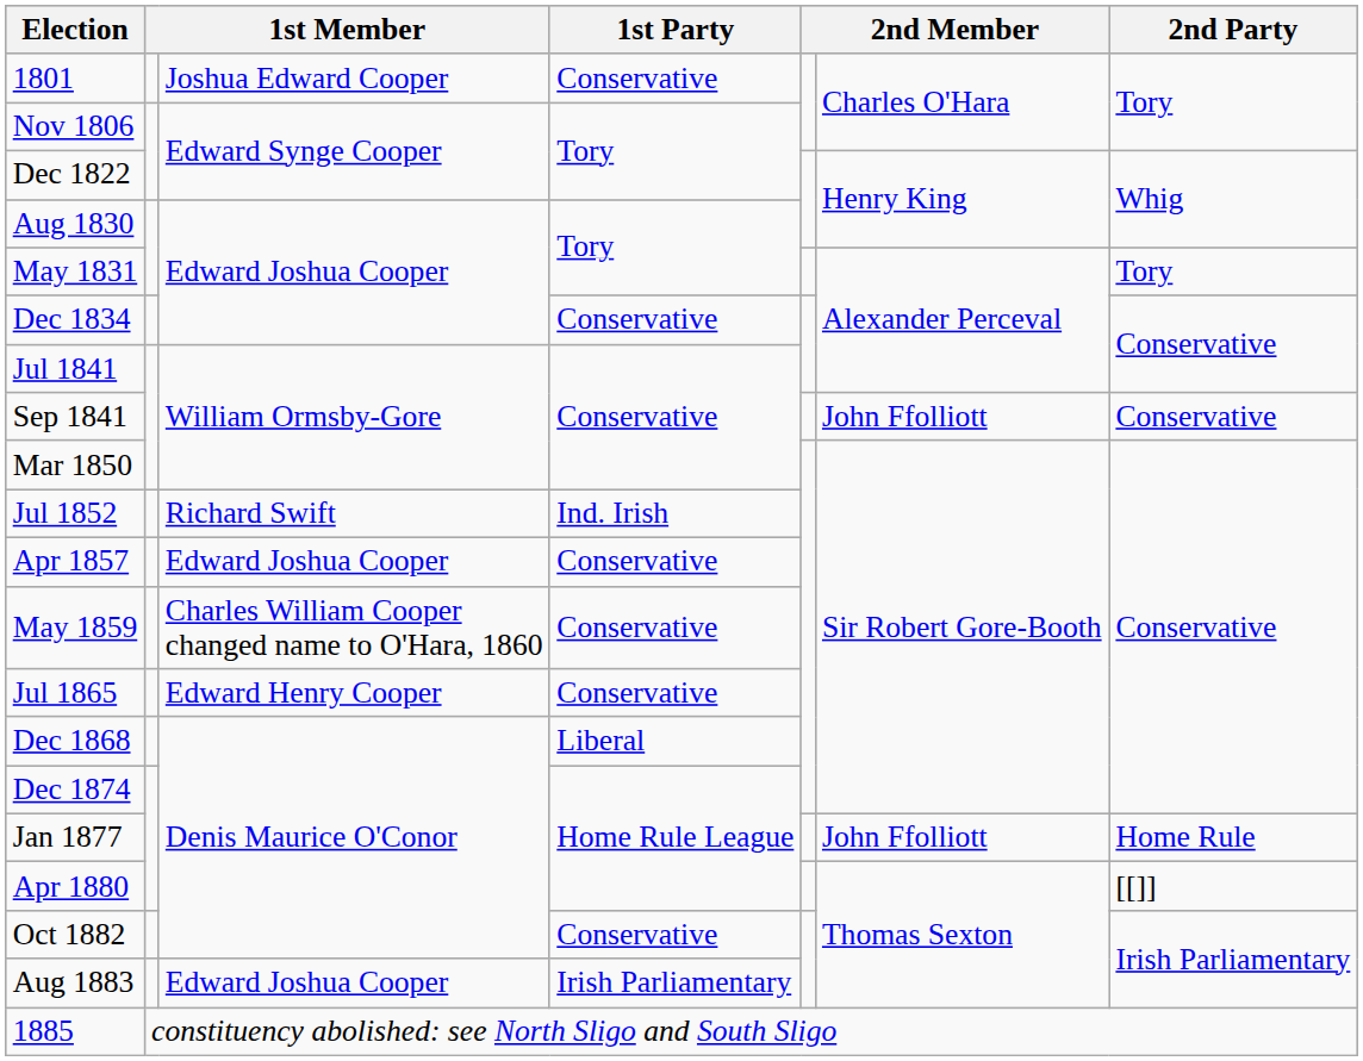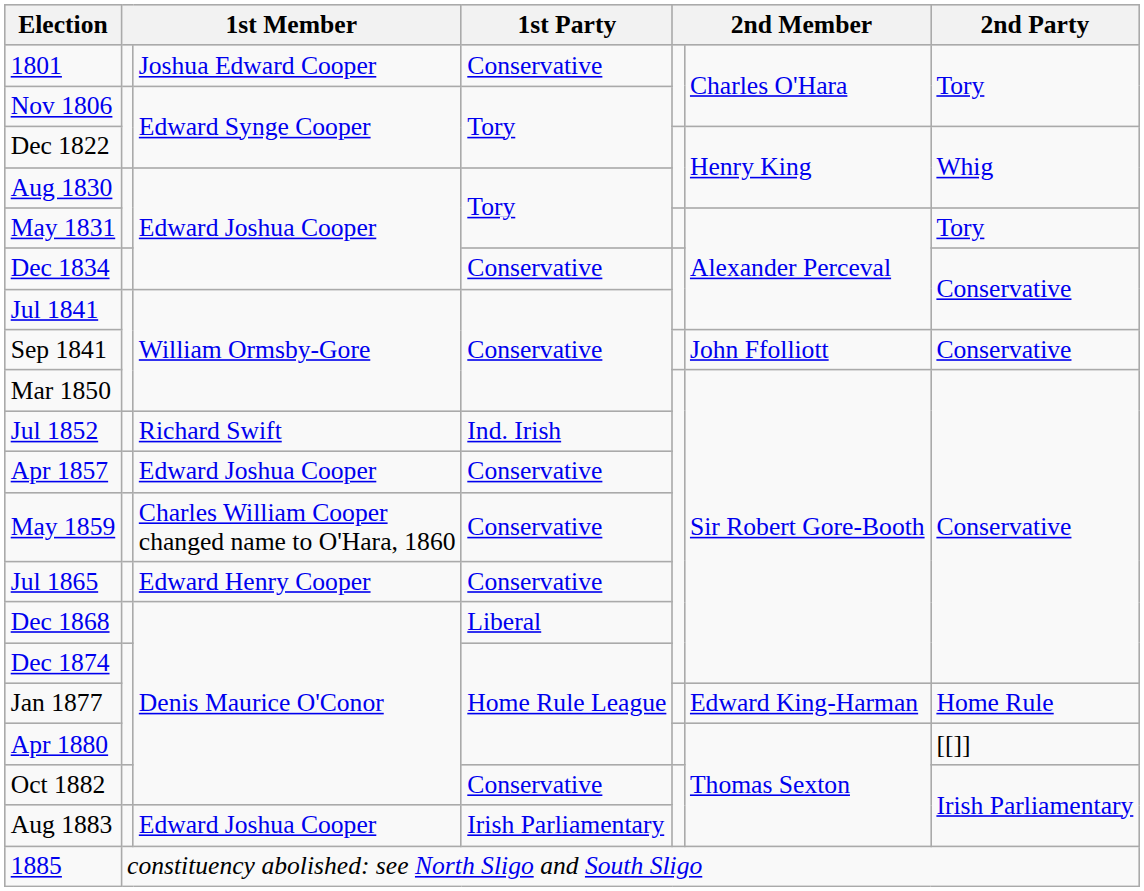Jan 1877 | column 6: John Ffolliott -> Edward King-Harman
